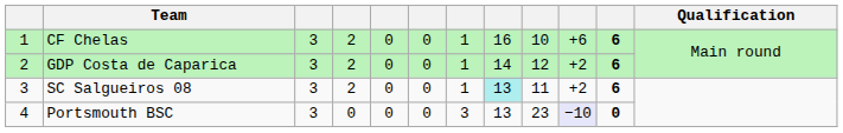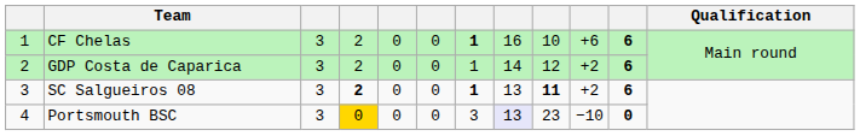CF Chelas | column 7: normal -> bold
SC Salgueiros 08 | column 4: normal -> bold
SC Salgueiros 08 | column 7: normal -> bold
SC Salgueiros 08 | column 8: paleturquoise background -> no background
SC Salgueiros 08 | column 9: normal -> bold
Portsmouth BSC | column 4: no background -> gold background
Portsmouth BSC | column 8: no background -> lavender background
Portsmouth BSC | column 10: lavender background -> no background
